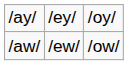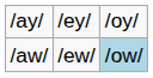/aw/ | column 3: no background -> lightblue background
